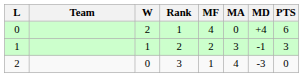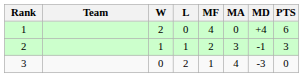columns swapped: Rank <-> L
